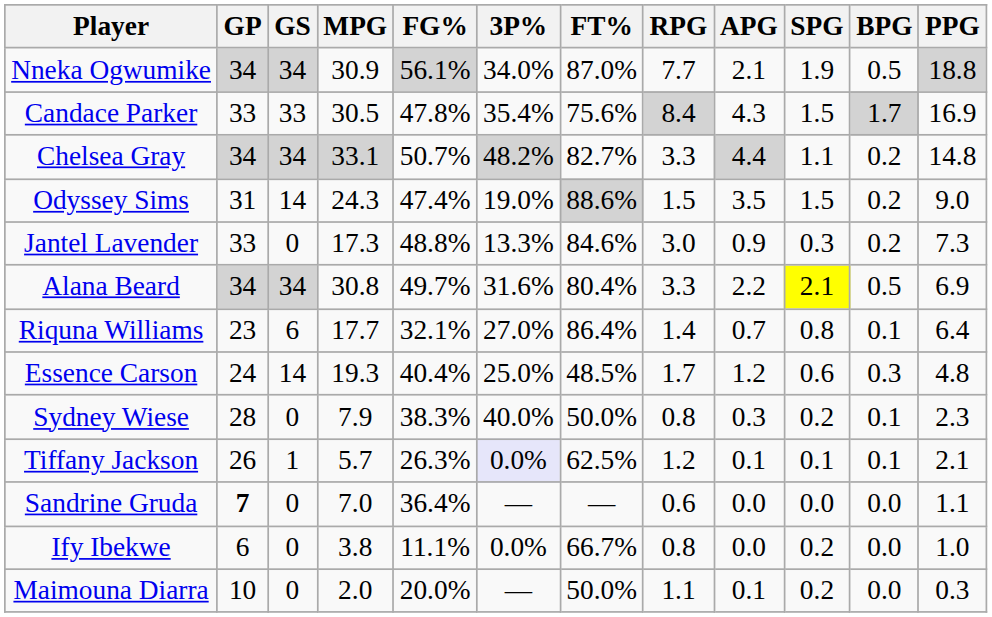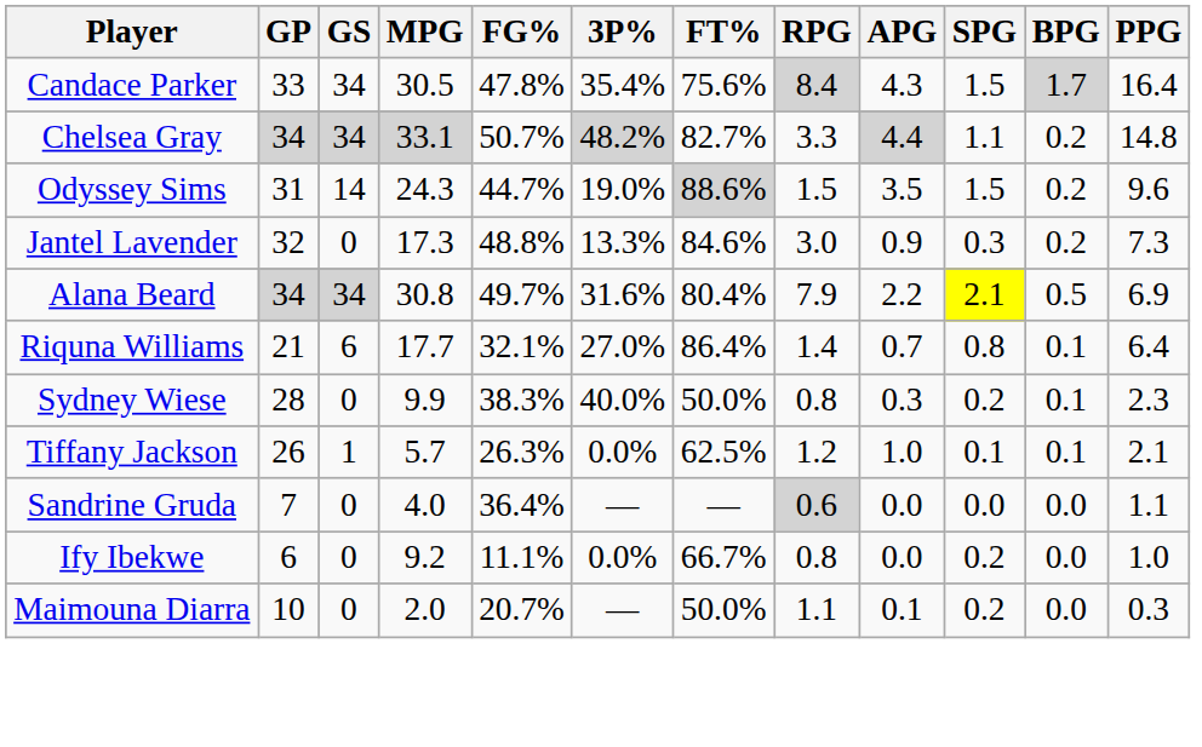- row: Nneka Ogwumike | 34 | 34 | 30.9 | 56.1% | 34.0% | 87.0% | 7.7 | 2.1 | 1.9 | 0.5 | 18.8
Candace Parker | GS: 33 -> 34
Candace Parker | PPG: 16.9 -> 16.4
Odyssey Sims | FG%: 47.4% -> 44.7%
Odyssey Sims | PPG: 9.0 -> 9.6
Jantel Lavender | GP: 33 -> 32
Alana Beard | RPG: 3.3 -> 7.9
Riquna Williams | GP: 23 -> 21
- row: Essence Carson | 24 | 14 | 19.3 | 40.4% | 25.0% | 48.5% | 1.7 | 1.2 | 0.6 | 0.3 | 4.8
Sydney Wiese | MPG: 7.9 -> 9.9
Tiffany Jackson | 3P%: lavender background -> no background
Tiffany Jackson | APG: 0.1 -> 1.0
Sandrine Gruda | GP: bold -> normal
Sandrine Gruda | MPG: 7.0 -> 4.0
Sandrine Gruda | RPG: no background -> lightgrey background
Ify Ibekwe | MPG: 3.8 -> 9.2
Maimouna Diarra | FG%: 20.0% -> 20.7%
